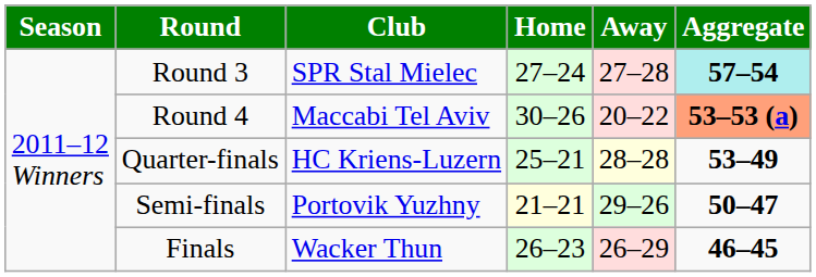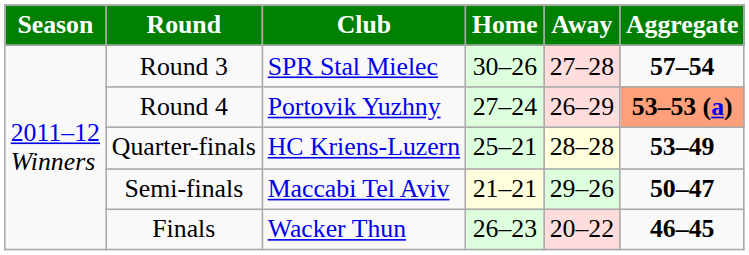Round 3 | Home: 27–24 -> 30–26
Round 3 | Aggregate: paleturquoise background -> no background
Round 4 | Club: Maccabi Tel Aviv -> Portovik Yuzhny
Round 4 | Home: 30–26 -> 27–24
Round 4 | Away: 20–22 -> 26–29
Semi-finals | Club: Portovik Yuzhny -> Maccabi Tel Aviv
Finals | Away: 26–29 -> 20–22
